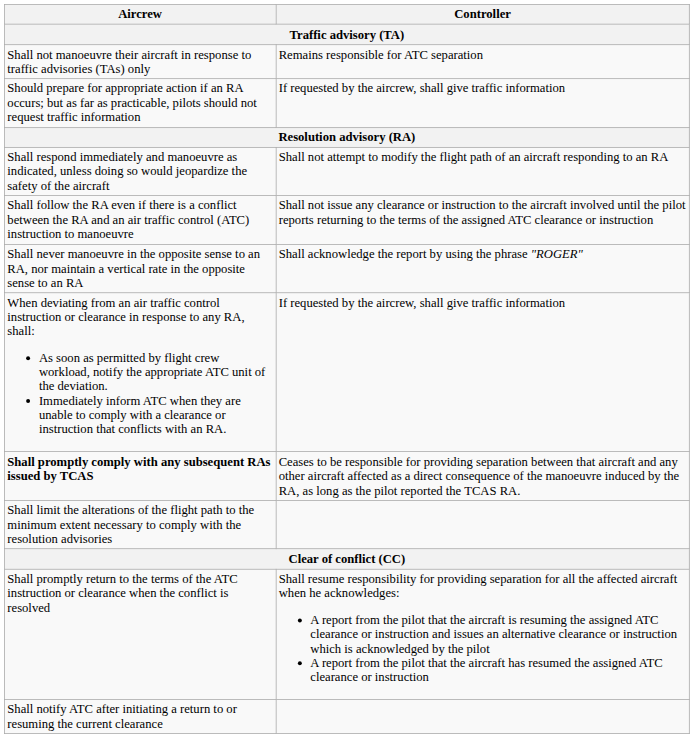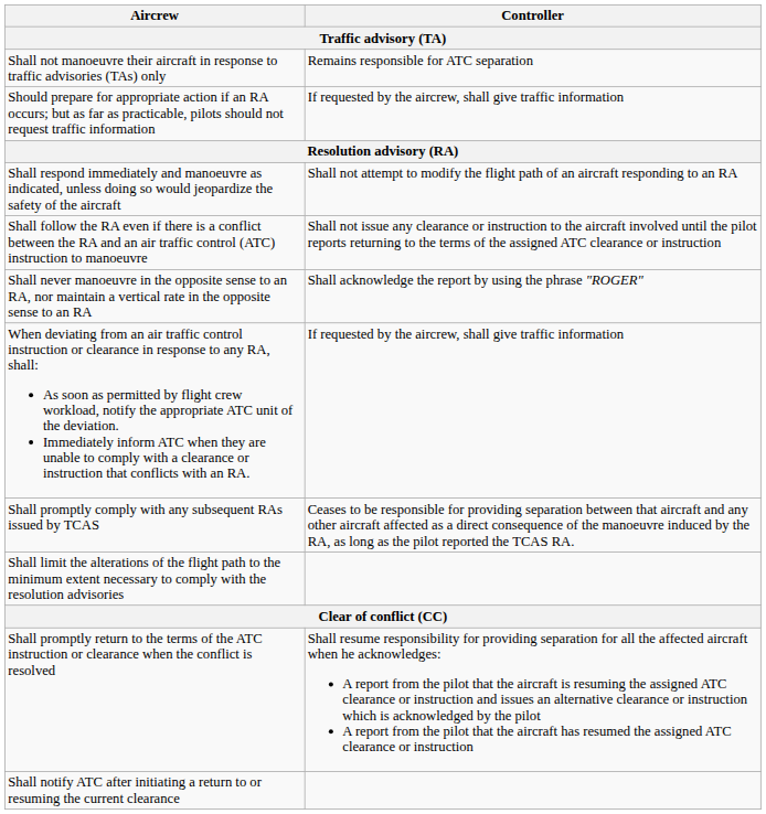Shall promptly comply with any subsequent RAs issued by TCAS | Aircrew: bold -> normal
